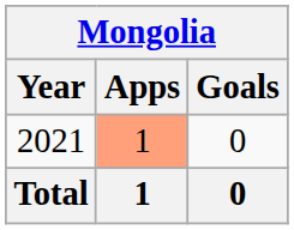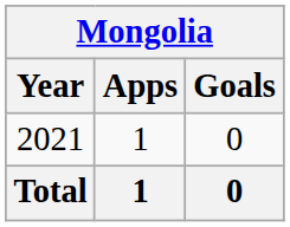2021 | Apps: lightsalmon background -> no background
